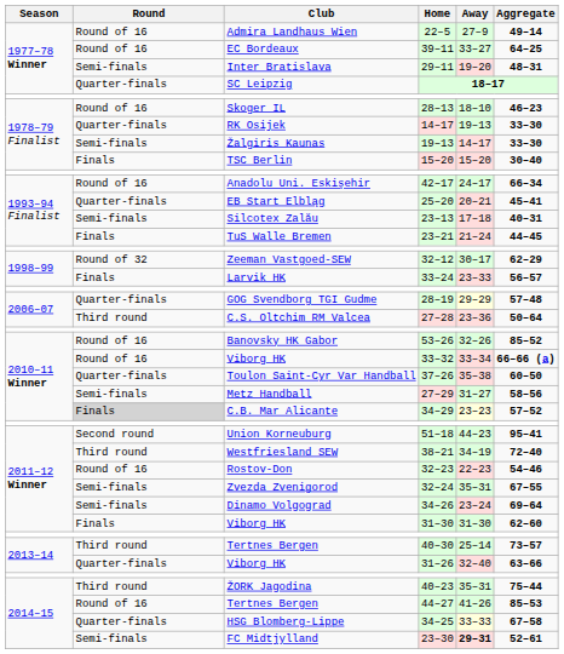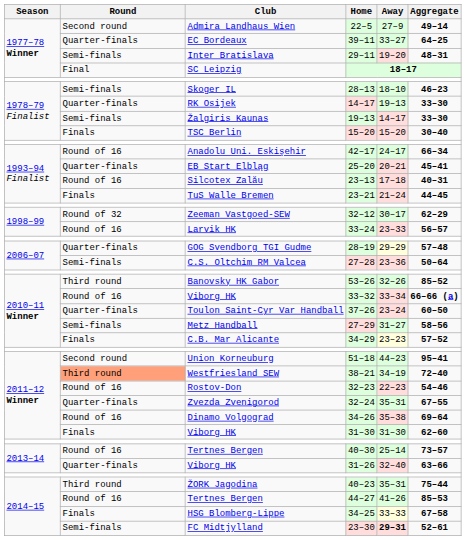22–5 | Round: Round of 16 -> Second round
39–11 | Round: Round of 16 -> Quarter-finals
18–17 | Round: Quarter-finals -> Final
28–13 | Round: Round of 16 -> Semi-finals
23–13 | Round: Semi-finals -> Round of 16
33–24 | Round: Finals -> Round of 16
27–28 | Round: Third round -> Semi-finals
53–26 | Round: Round of 16 -> Third round
37–26 | Away: 35–38 -> 23–24
34–29 | Round: lightgrey background -> no background
38–21 | Round: no background -> lightsalmon background
32–24 | Round: Semi-finals -> Quarter-finals
34–26 | Round: Semi-finals -> Round of 16
34–26 | Away: 23–24 -> 35–38
40–30 | Round: Third round -> Round of 16
34–25 | Round: Quarter-finals -> Finals
